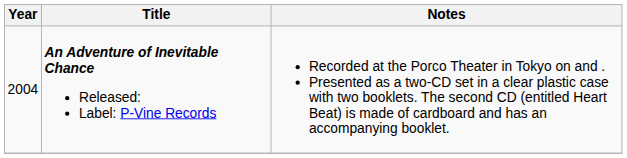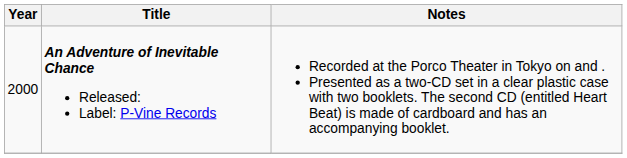row 2 | Year: 2004 -> 2000
